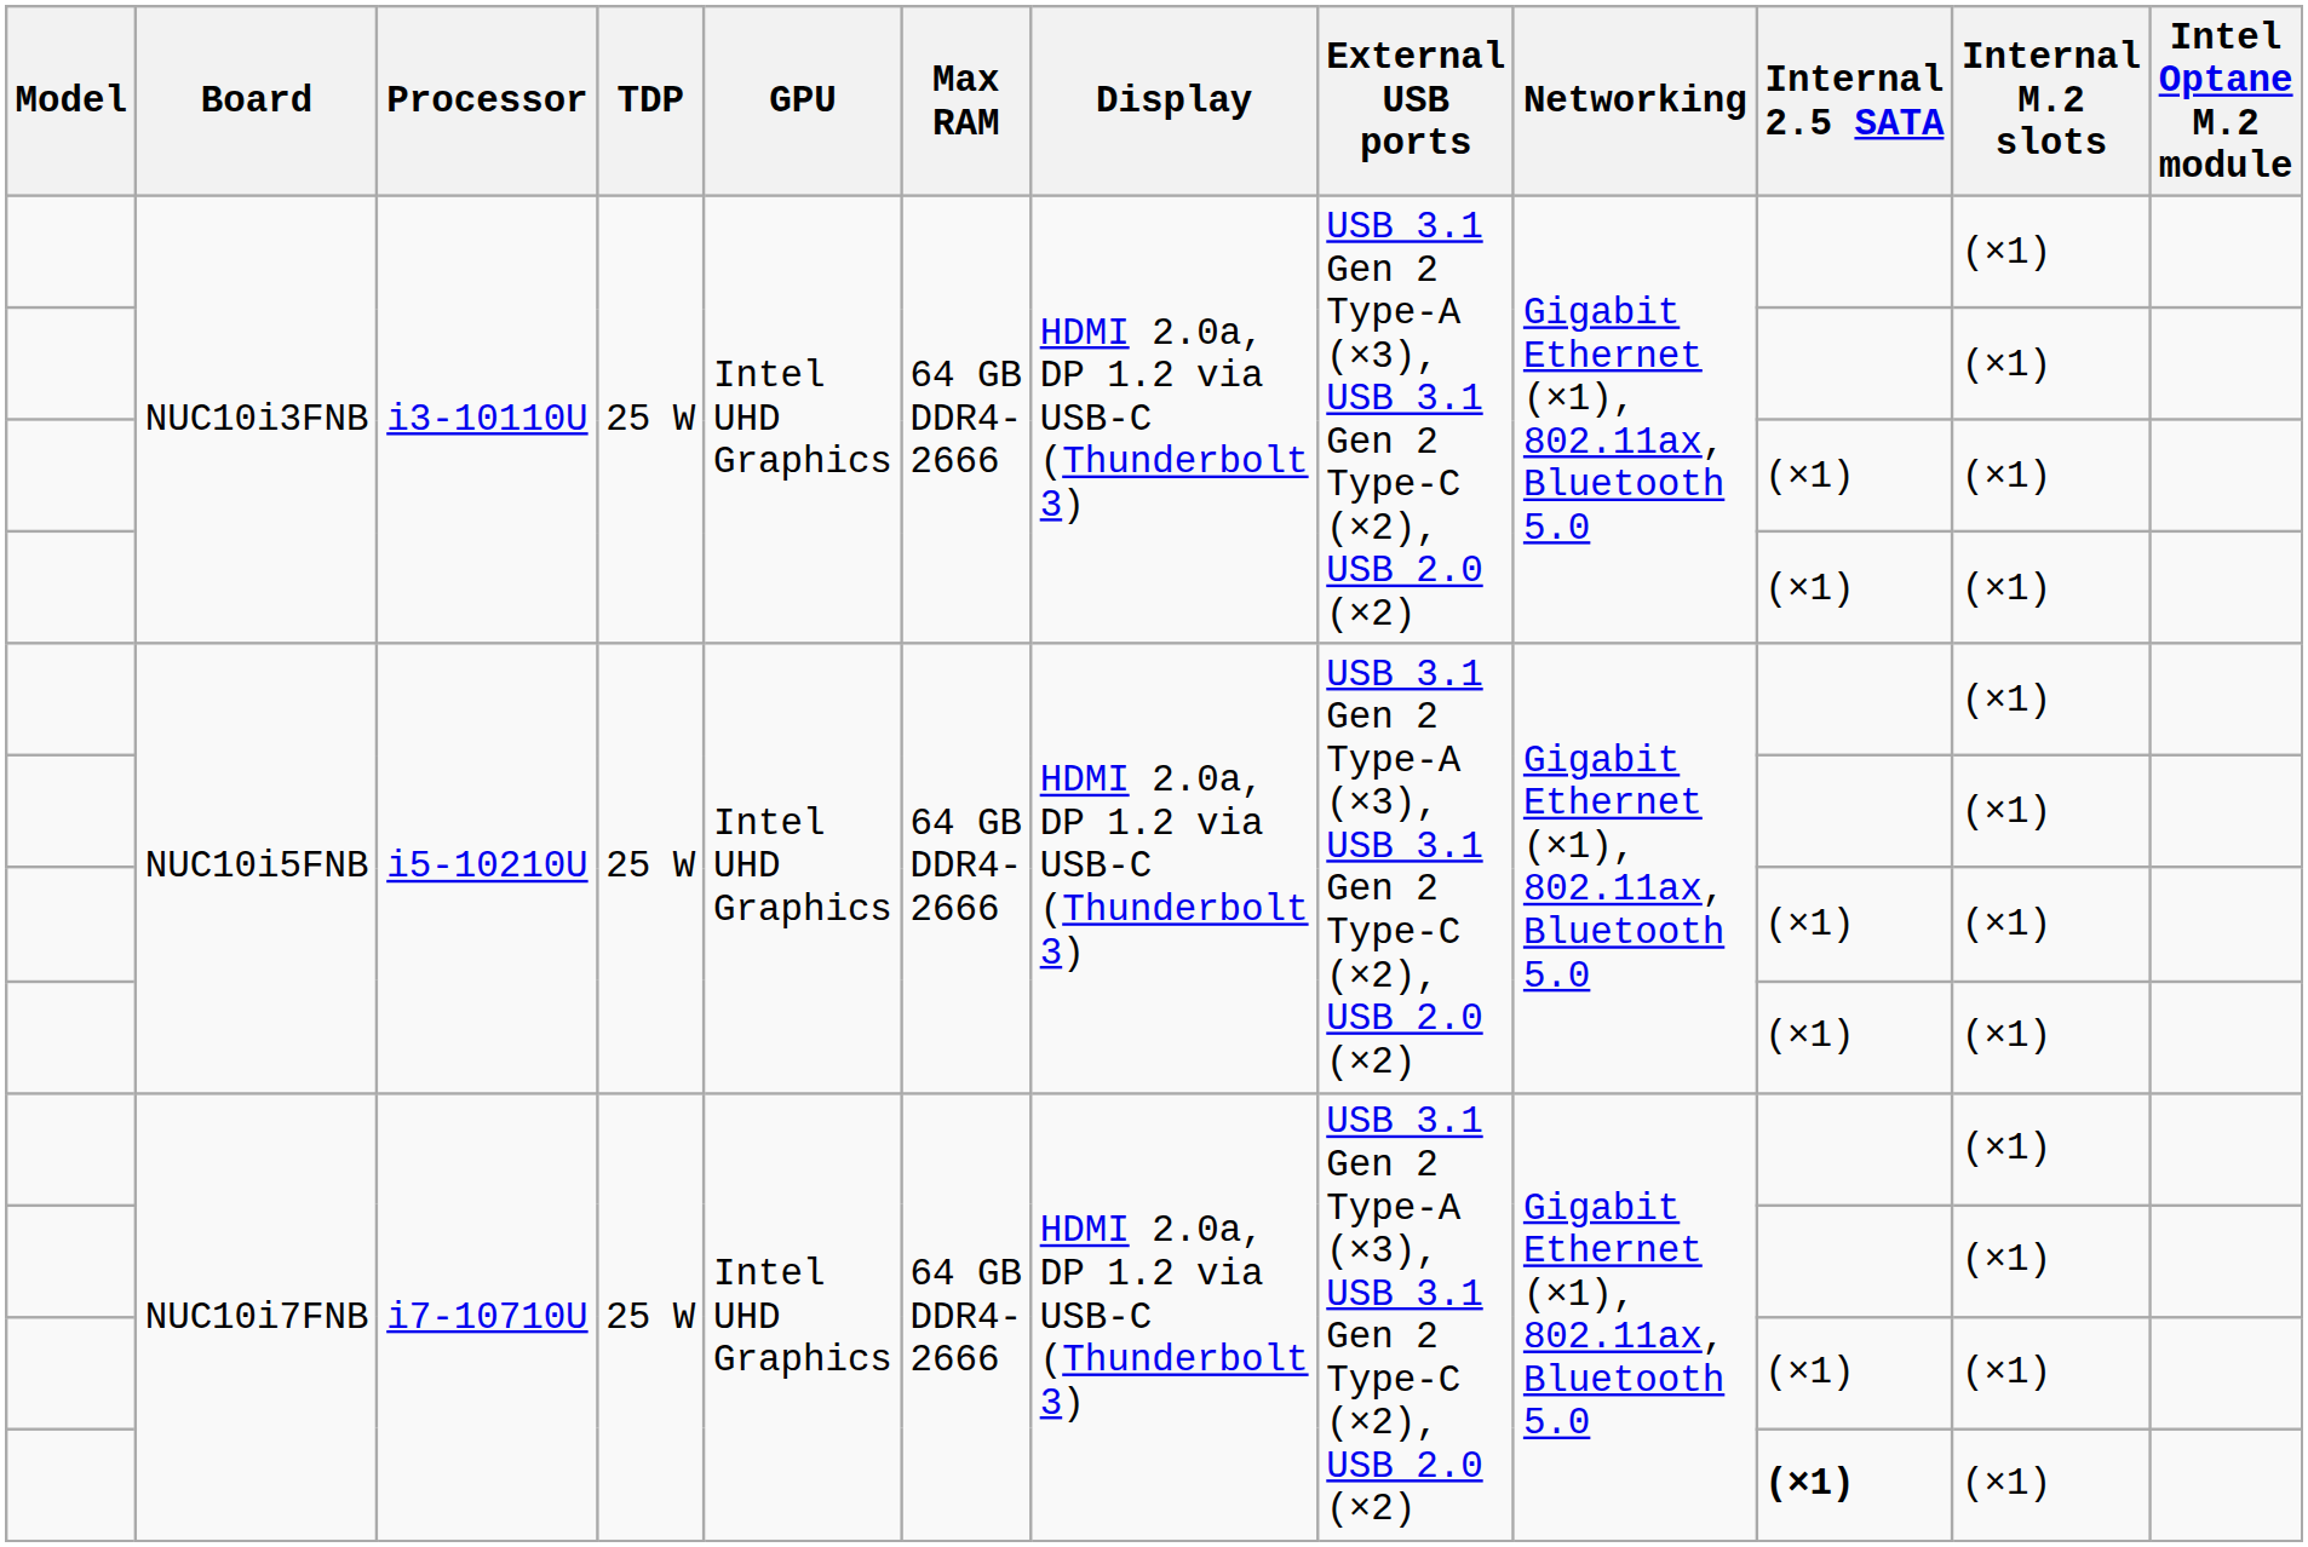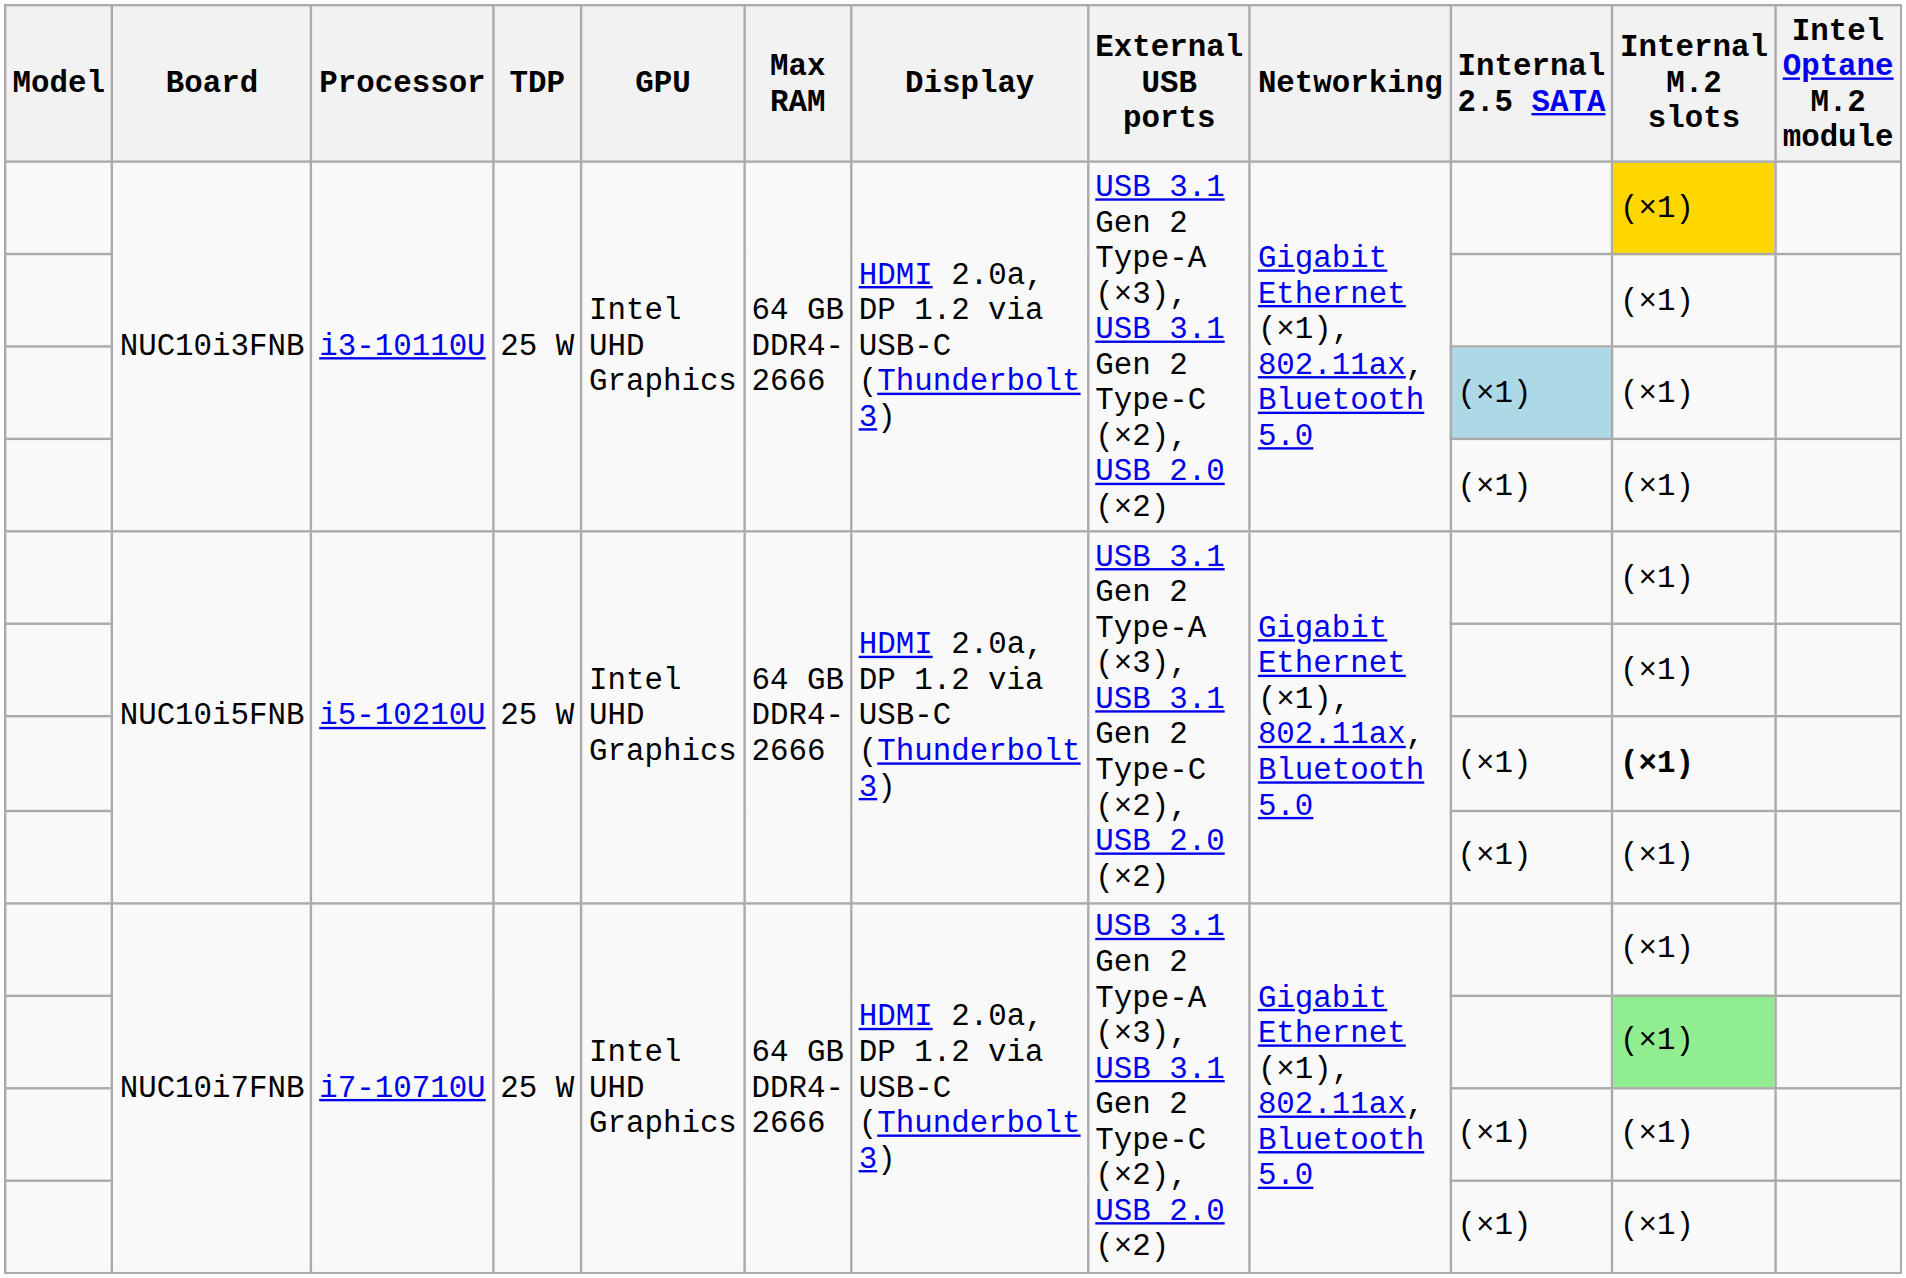row 2 | Internal M.2 slots: no background -> gold background
row 4 | Internal 2.5 SATA: no background -> lightblue background
row 8 | Internal M.2 slots: normal -> bold
row 11 | Internal M.2 slots: no background -> lightgreen background
row 13 | Internal 2.5 SATA: bold -> normal
